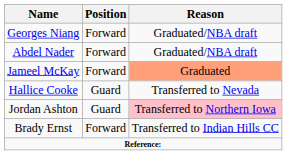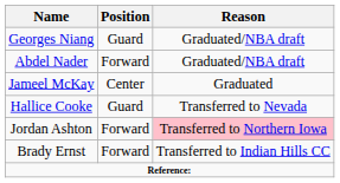Georges Niang | Position: Forward -> Guard
Jameel McKay | Position: Forward -> Center
Jameel McKay | Reason: lightsalmon background -> no background
Jordan Ashton | Position: Guard -> Forward
